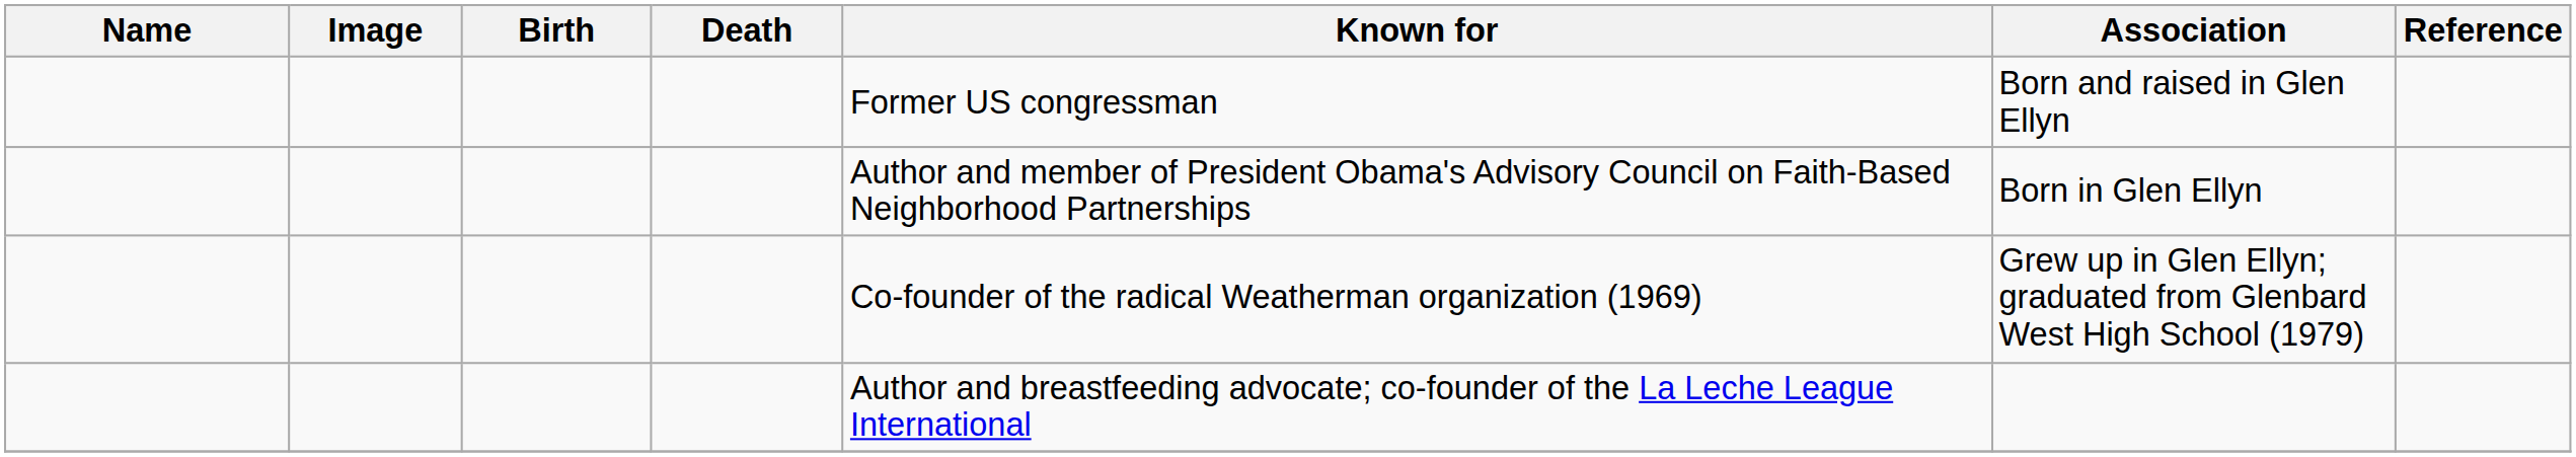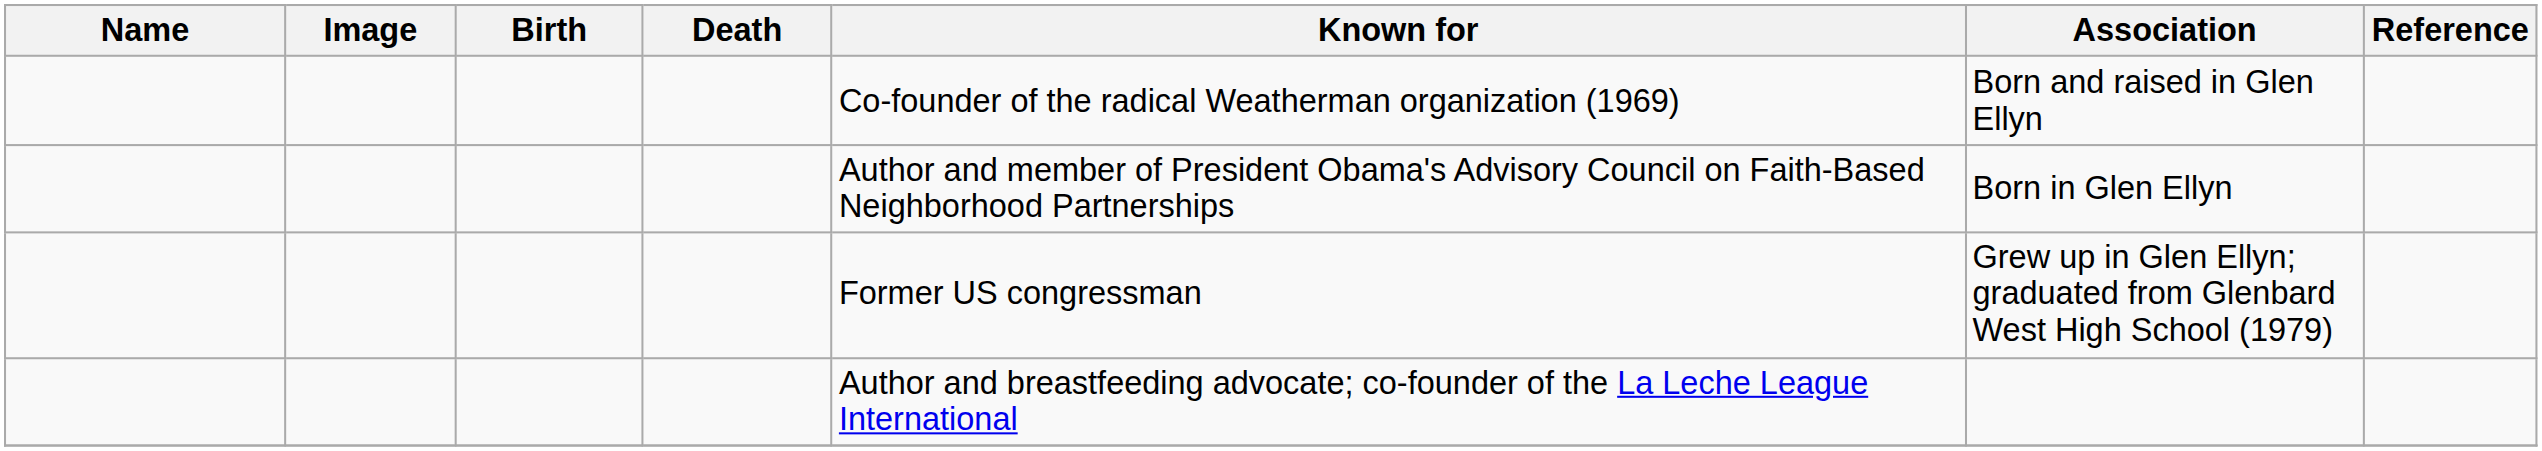row 2 | Known for: Former US congressman -> Co-founder of the radical Weatherman organization (1969)
row 4 | Known for: Co-founder of the radical Weatherman organization (1969) -> Former US congressman
